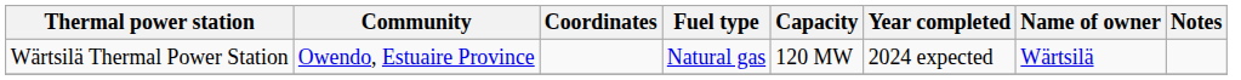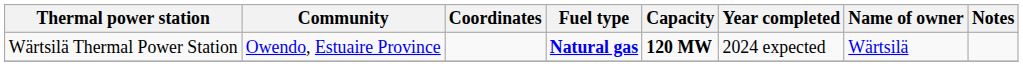Wärtsilä Thermal Power Station | Fuel type: normal -> bold
Wärtsilä Thermal Power Station | Capacity: normal -> bold
